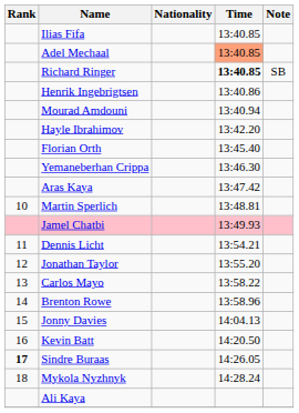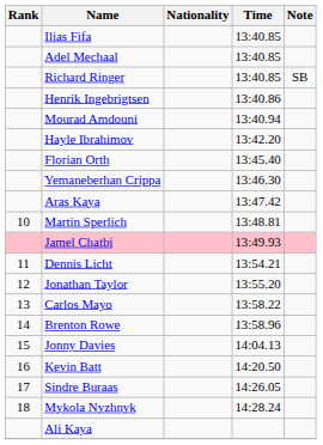Adel Mechaal | Time: lightsalmon background -> no background
Richard Ringer | Time: bold -> normal
Sindre Buraas | Rank: bold -> normal
